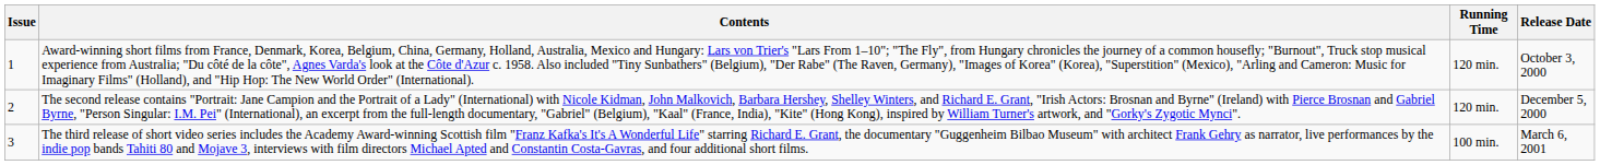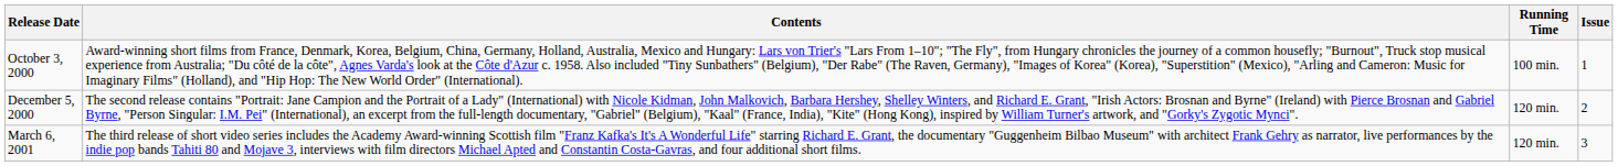columns swapped: Issue <-> Release Date
row 2 | Running Time: 120 min. -> 100 min.
row 4 | Running Time: 100 min. -> 120 min.
